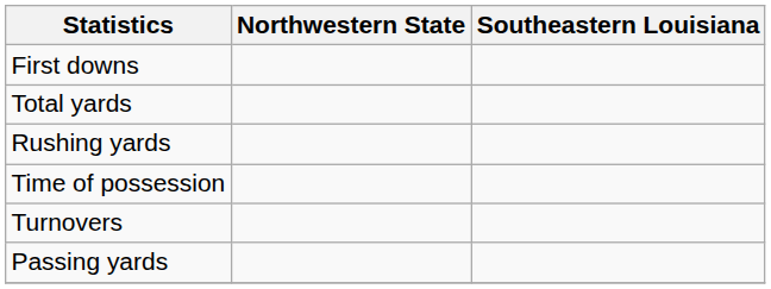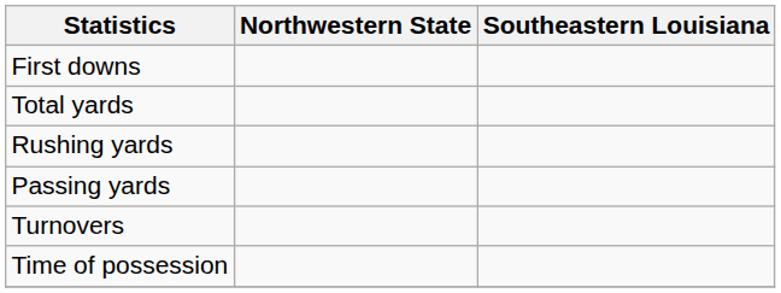rows swapped: Passing yards <-> Time of possession
